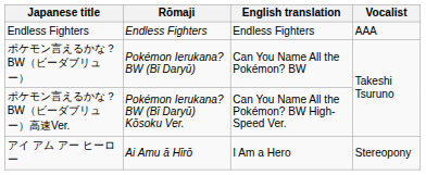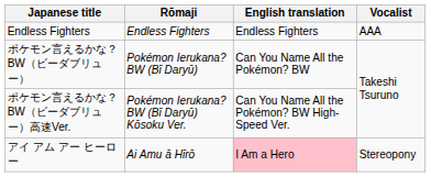アイ アム アー ヒーロー | English translation: no background -> pink background
